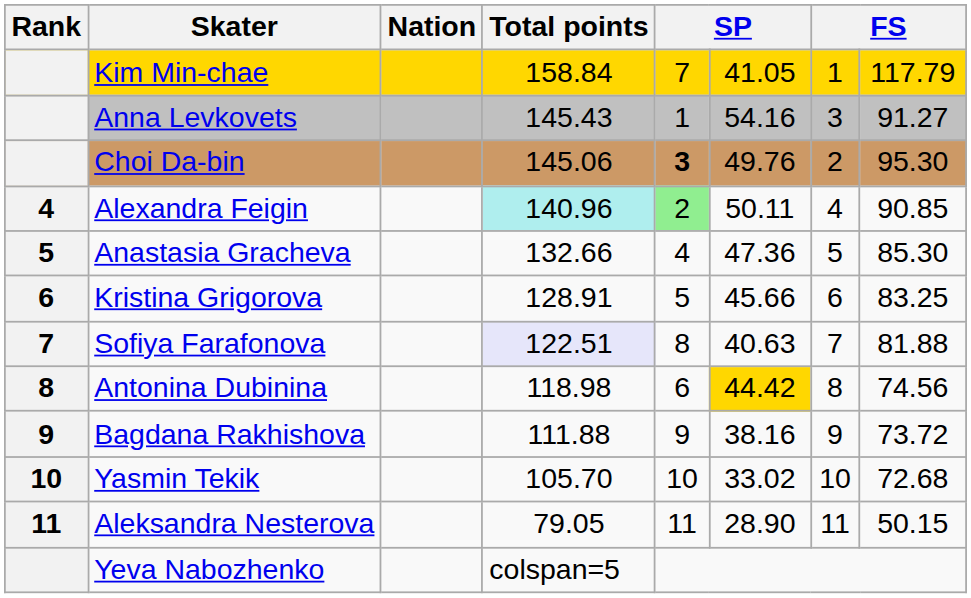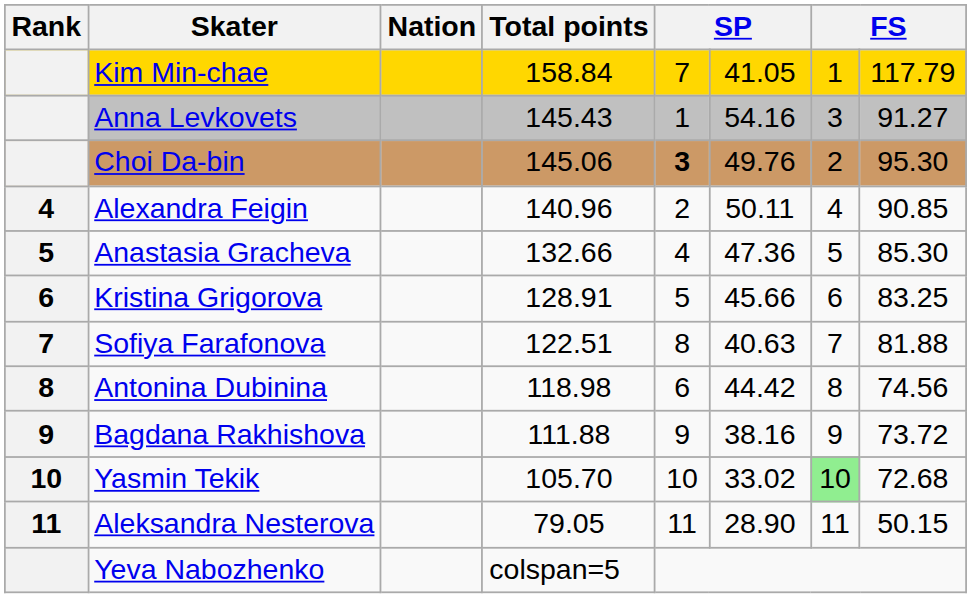Alexandra Feigin | Total points: paleturquoise background -> no background
Alexandra Feigin | column 5: lightgreen background -> no background
Sofiya Farafonova | Total points: lavender background -> no background
Antonina Dubinina | column 6: gold background -> no background
Yasmin Tekik | column 7: no background -> lightgreen background
